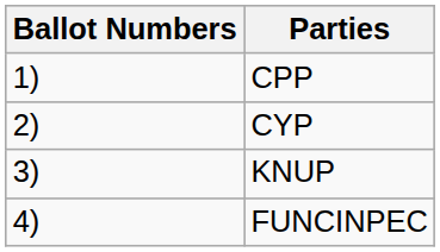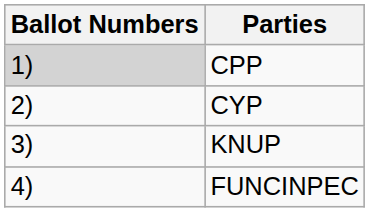CPP | Ballot Numbers: no background -> lightgrey background
